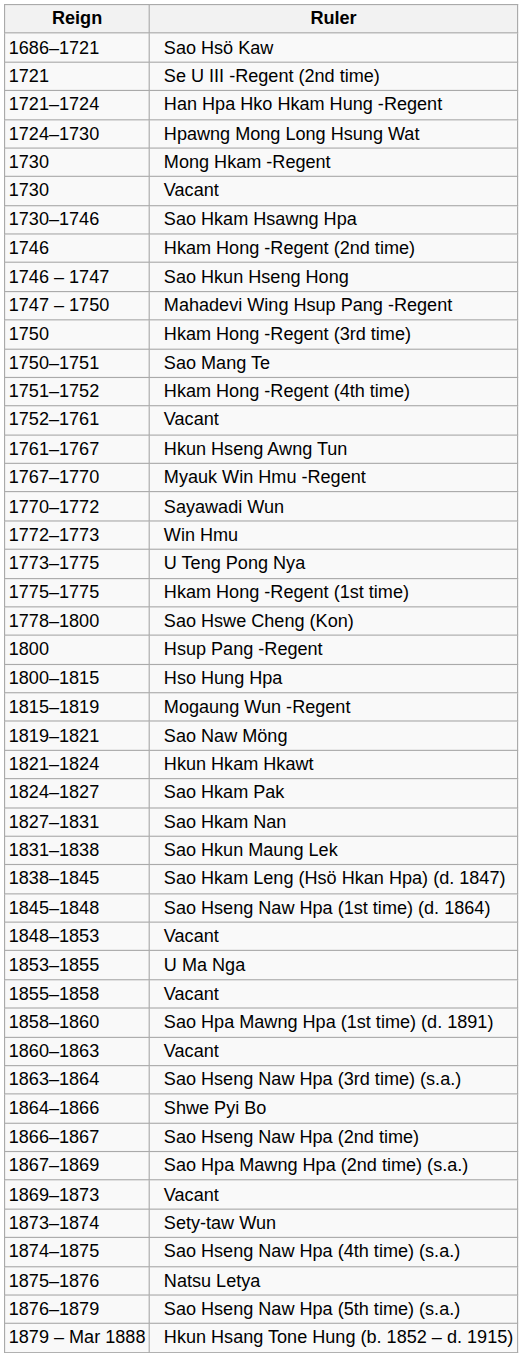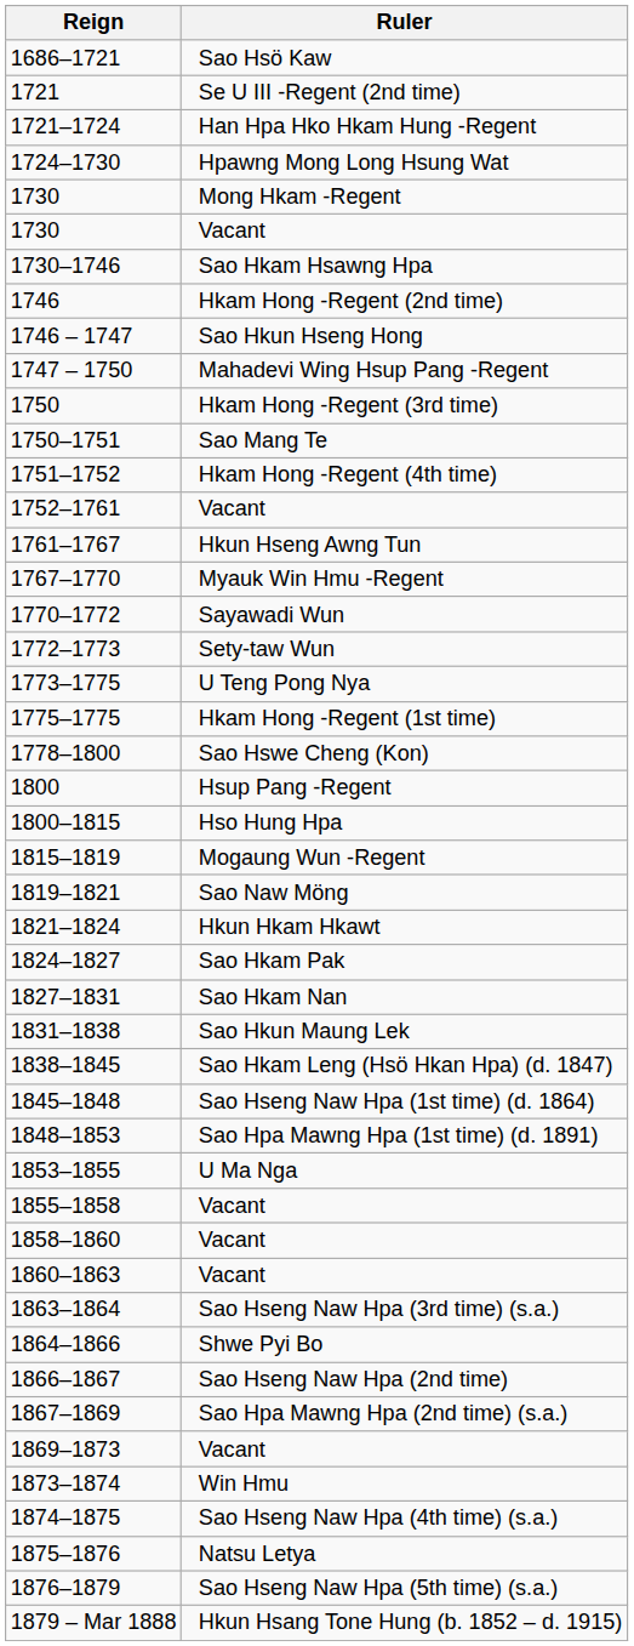row 19 | Ruler: Win Hmu -> Sety-taw Wun
row 33 | Ruler: Vacant -> Sao Hpa Mawng Hpa (1st time) (d. 1891)
row 36 | Ruler: Sao Hpa Mawng Hpa (1st time) (d. 1891) -> Vacant
row 43 | Ruler: Sety-taw Wun -> Win Hmu
